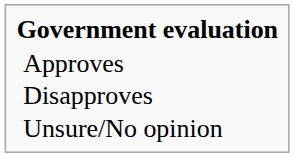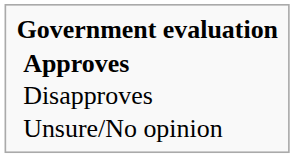row 2 | column 1: normal -> bold
